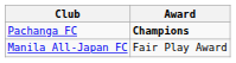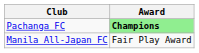Pachanga FC | Award: no background -> lightgreen background
